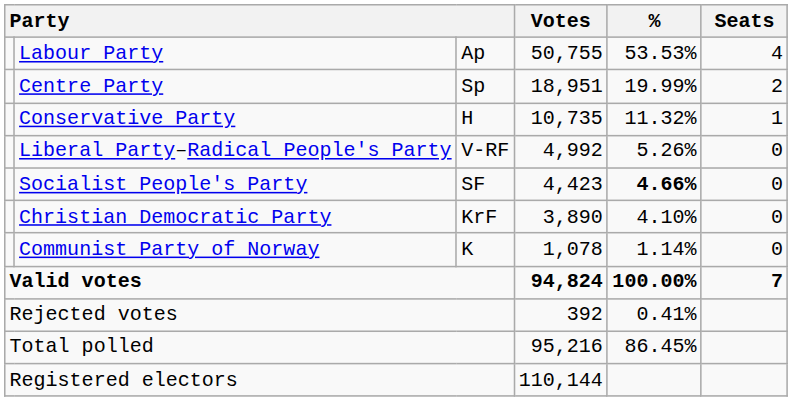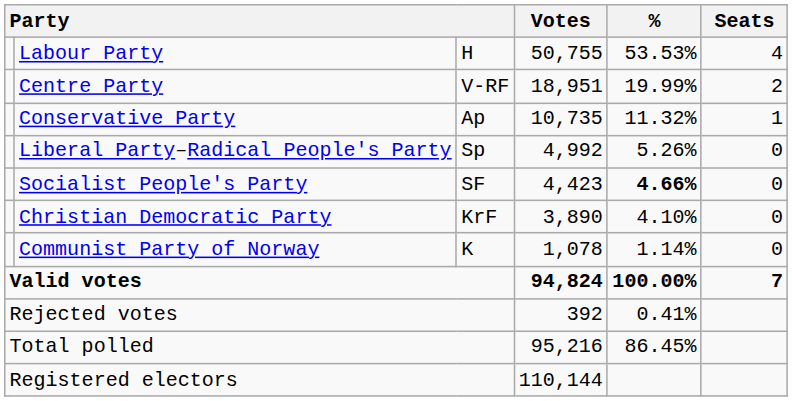Labour Party | column 3: Ap -> H
Centre Party | column 3: Sp -> V-RF
Conservative Party | column 3: H -> Ap
Liberal Party–Radical People's Party | column 3: V-RF -> Sp
